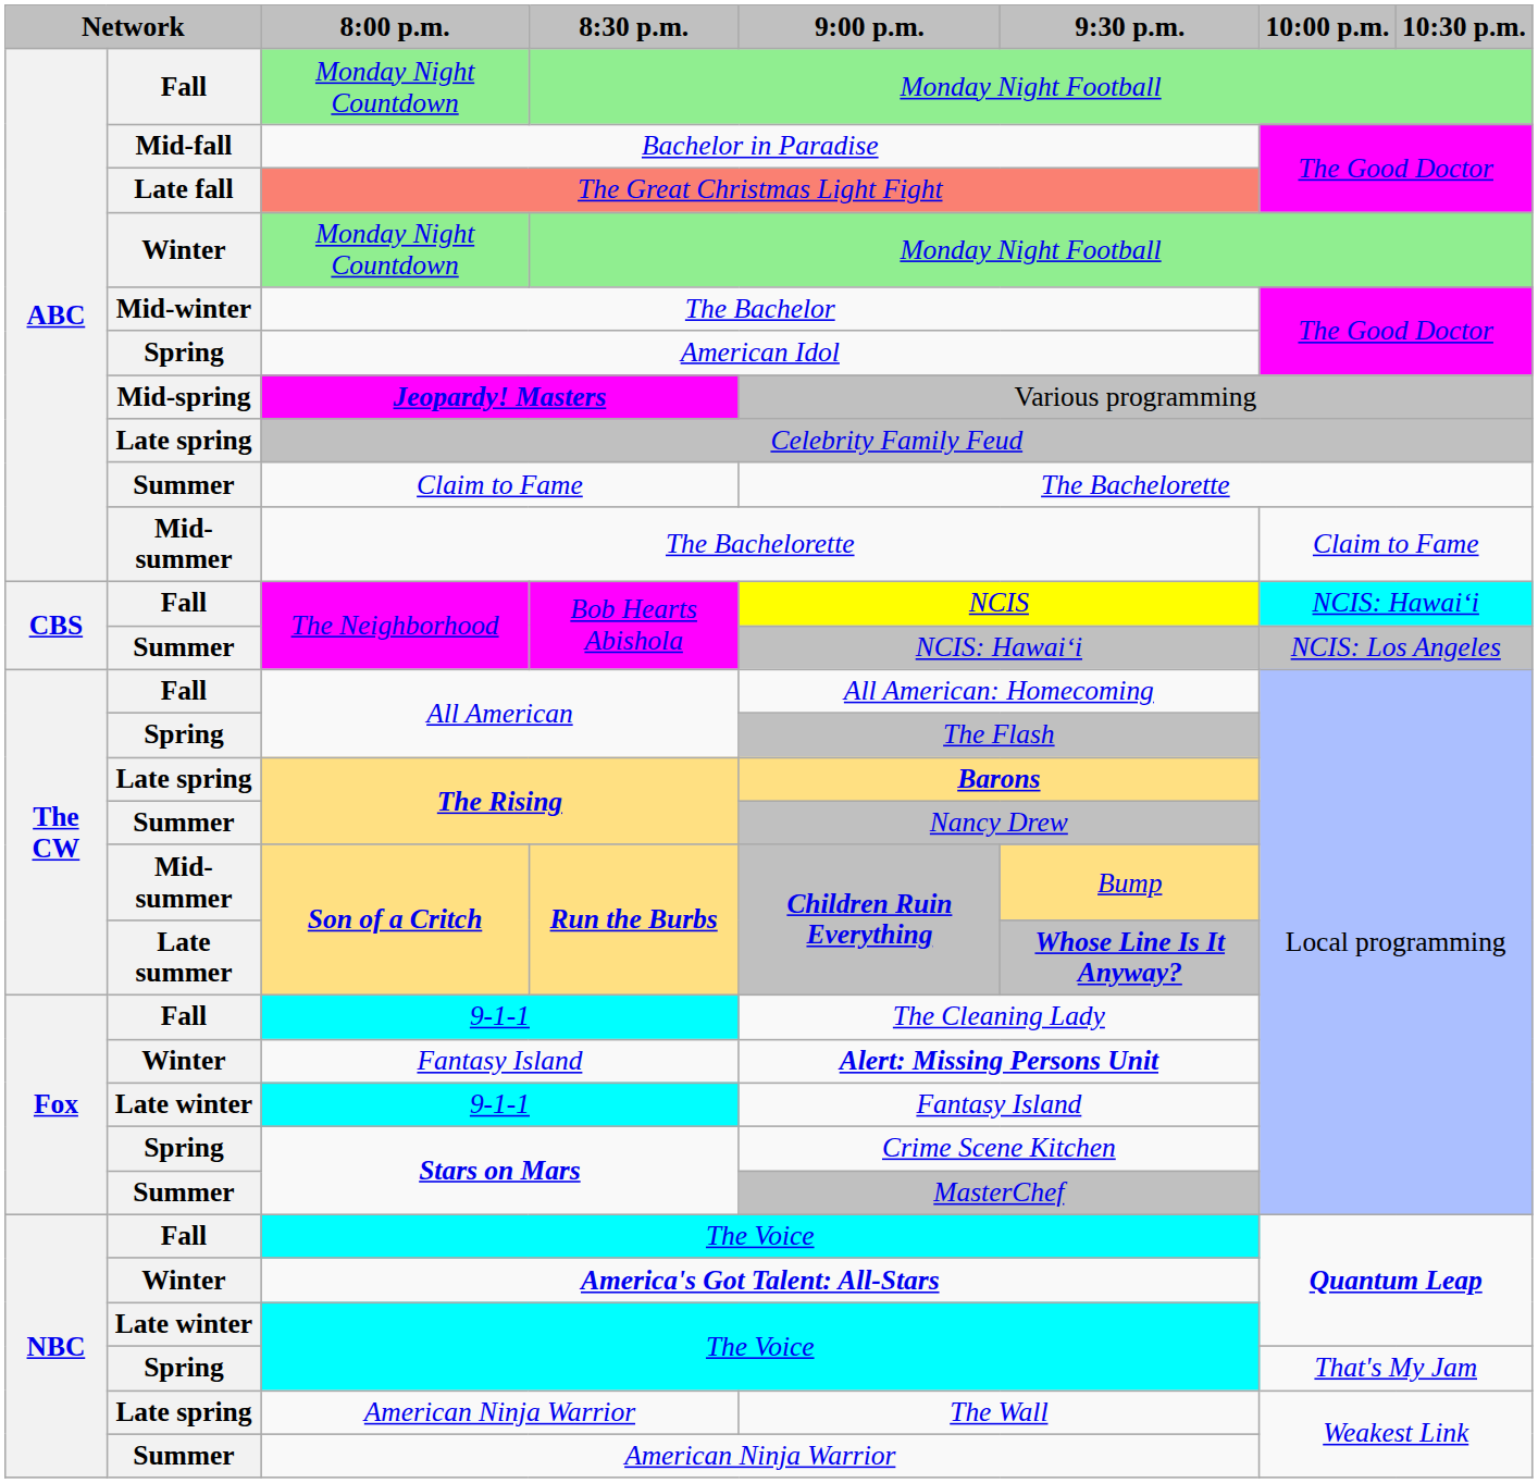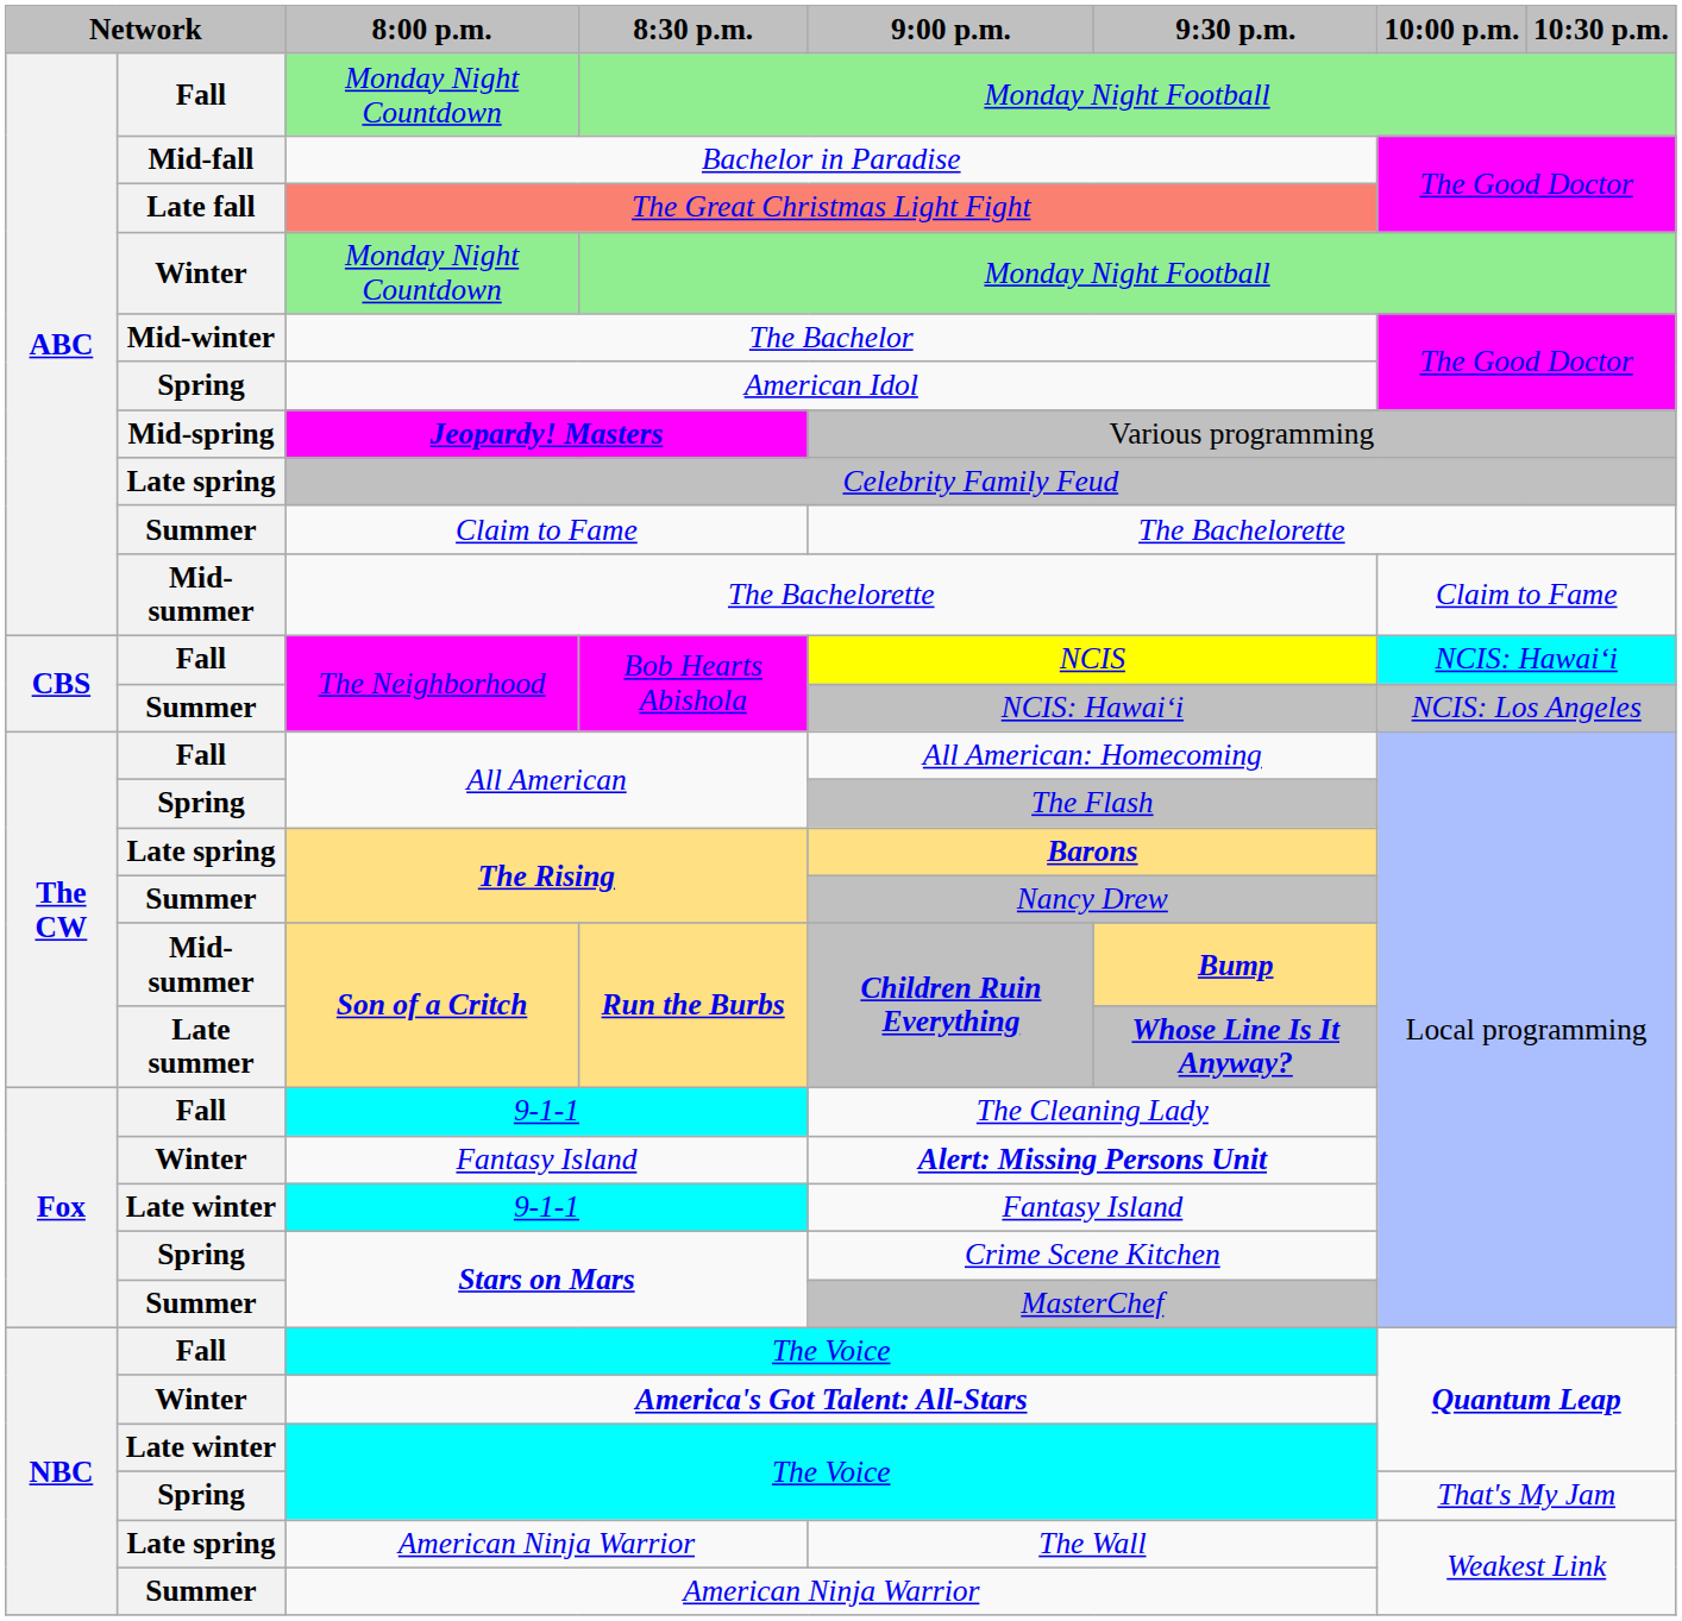Mid-summer / Son of a Critch | 9:30 p.m.: normal -> bold
